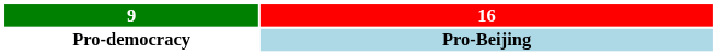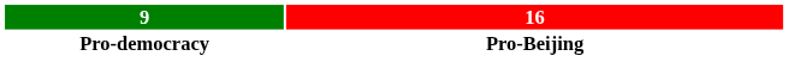Pro-democracy | 16: lightblue background -> no background
